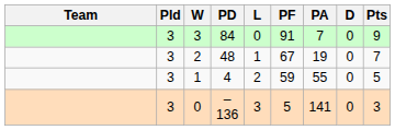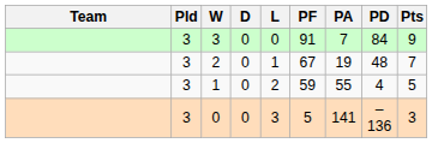columns swapped: D <-> PD
